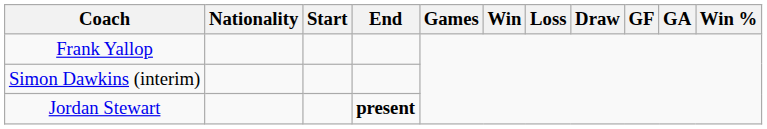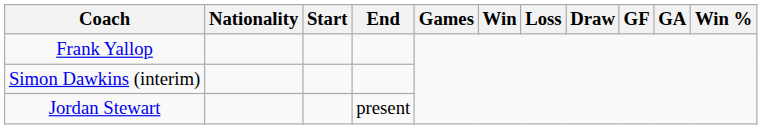Jordan Stewart | End: bold -> normal
